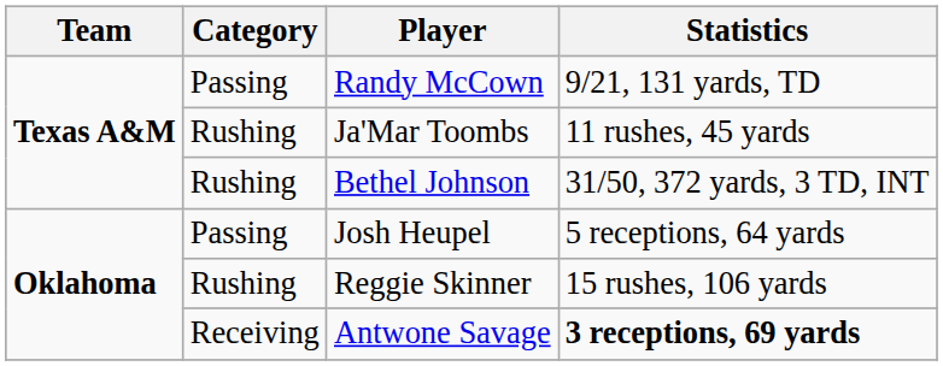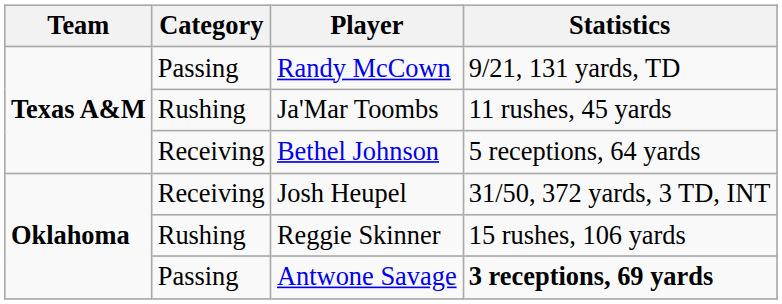Bethel Johnson | Category: Rushing -> Receiving
Bethel Johnson | Statistics: 31/50, 372 yards, 3 TD, INT -> 5 receptions, 64 yards
Josh Heupel | Category: Passing -> Receiving
Josh Heupel | Statistics: 5 receptions, 64 yards -> 31/50, 372 yards, 3 TD, INT
Antwone Savage | Category: Receiving -> Passing
